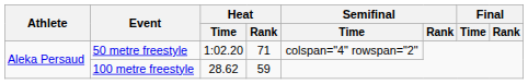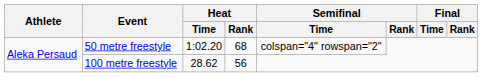50 metre freestyle | Heat / Rank: 71 -> 68
100 metre freestyle | Heat / Rank: 59 -> 56
